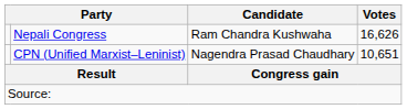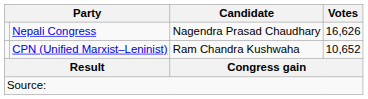Nepali Congress | Candidate: Ram Chandra Kushwaha -> Nagendra Prasad Chaudhary
CPN (Unified Marxist–Leninist) | Candidate: Nagendra Prasad Chaudhary -> Ram Chandra Kushwaha
CPN (Unified Marxist–Leninist) | Votes: 10,651 -> 10,652
